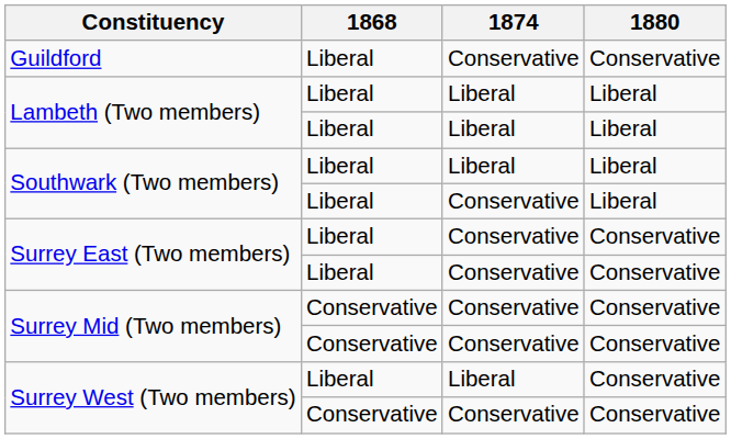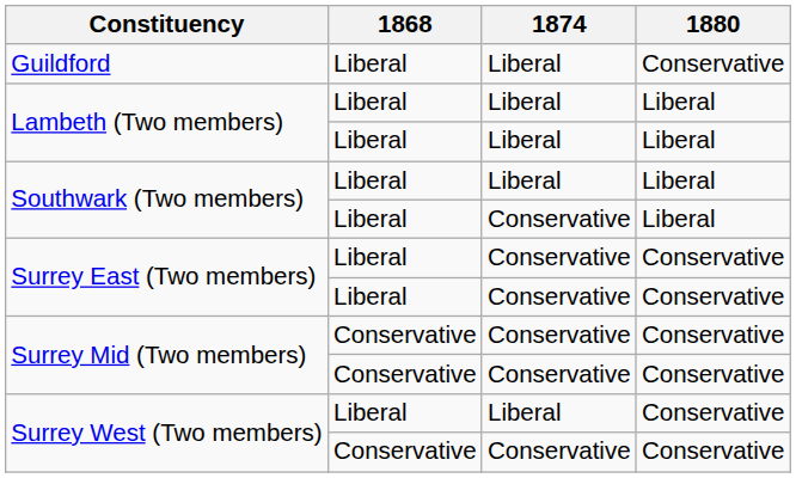Guildford | 1874: Conservative -> Liberal
